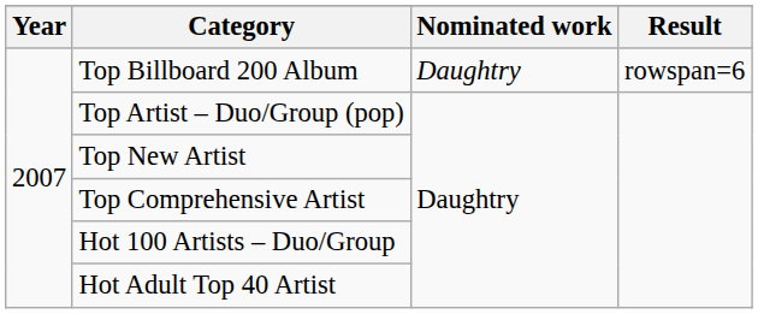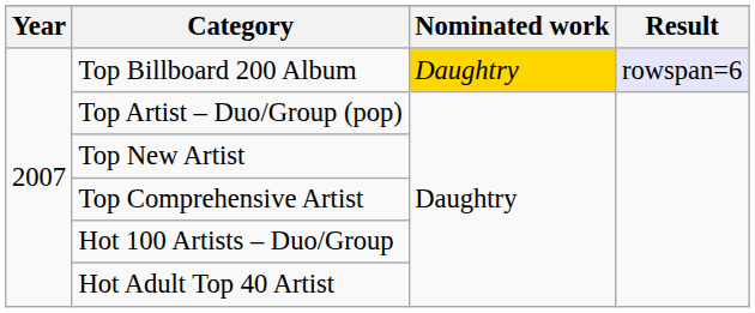Top Billboard 200 Album | Nominated work: no background -> gold background
Top Billboard 200 Album | Result: no background -> lavender background
